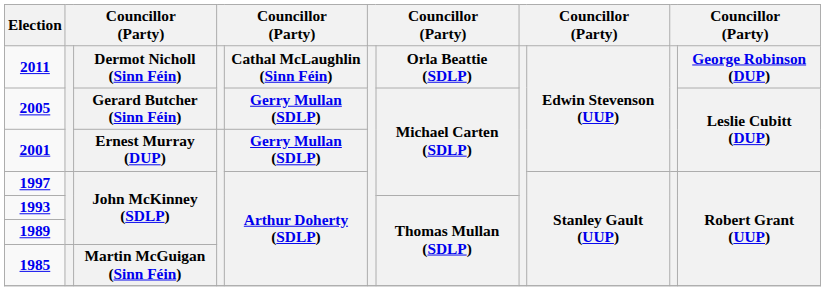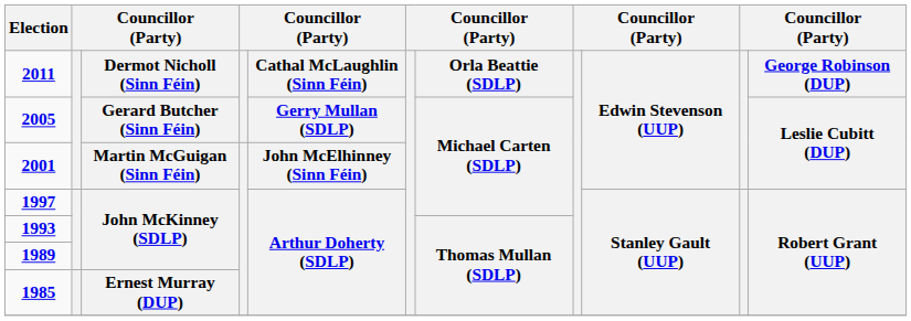2001 | column 3: Ernest Murray (DUP) -> Martin McGuigan (Sinn Féin)
2001 | column 5: Gerry Mullan (SDLP) -> John McElhinney (Sinn Féin)
1985 | column 3: Martin McGuigan (Sinn Féin) -> Ernest Murray (DUP)
